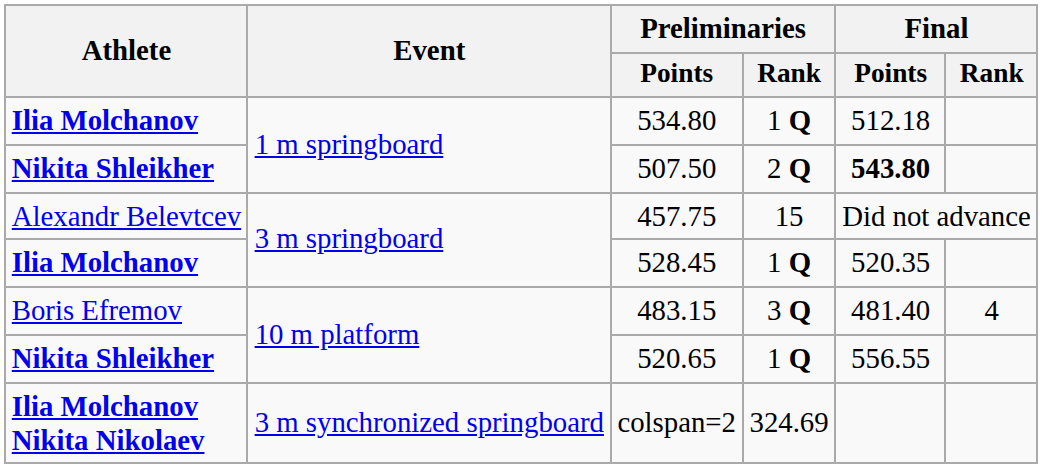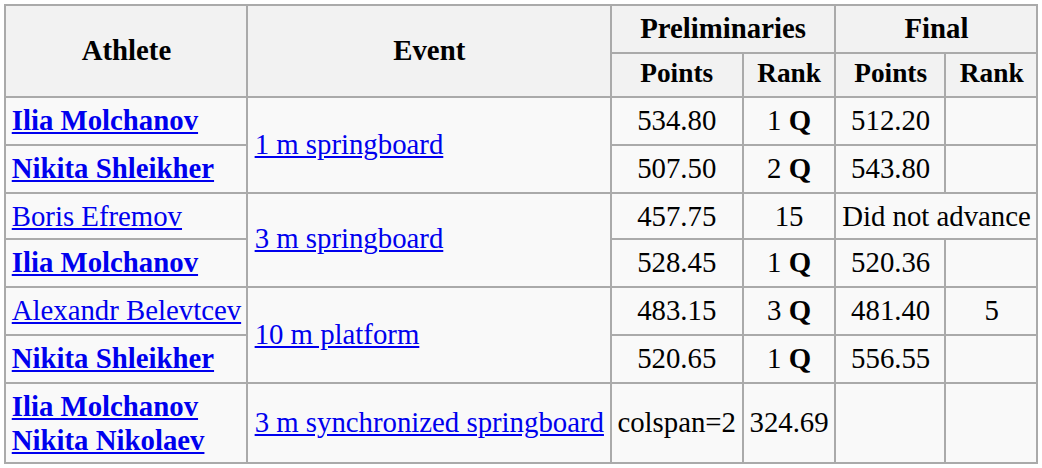534.80 | Final / Points: 512.18 -> 512.20
507.50 | Final / Points: bold -> normal
457.75 | Athlete: Alexandr Belevtcev -> Boris Efremov
528.45 | Final / Points: 520.35 -> 520.36
483.15 | Athlete: Boris Efremov -> Alexandr Belevtcev
483.15 | Final / Rank: 4 -> 5
